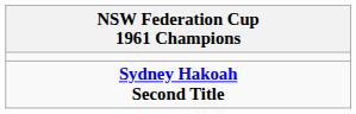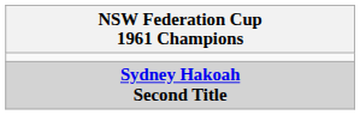row 3 | column 1: no background -> lightgrey background
